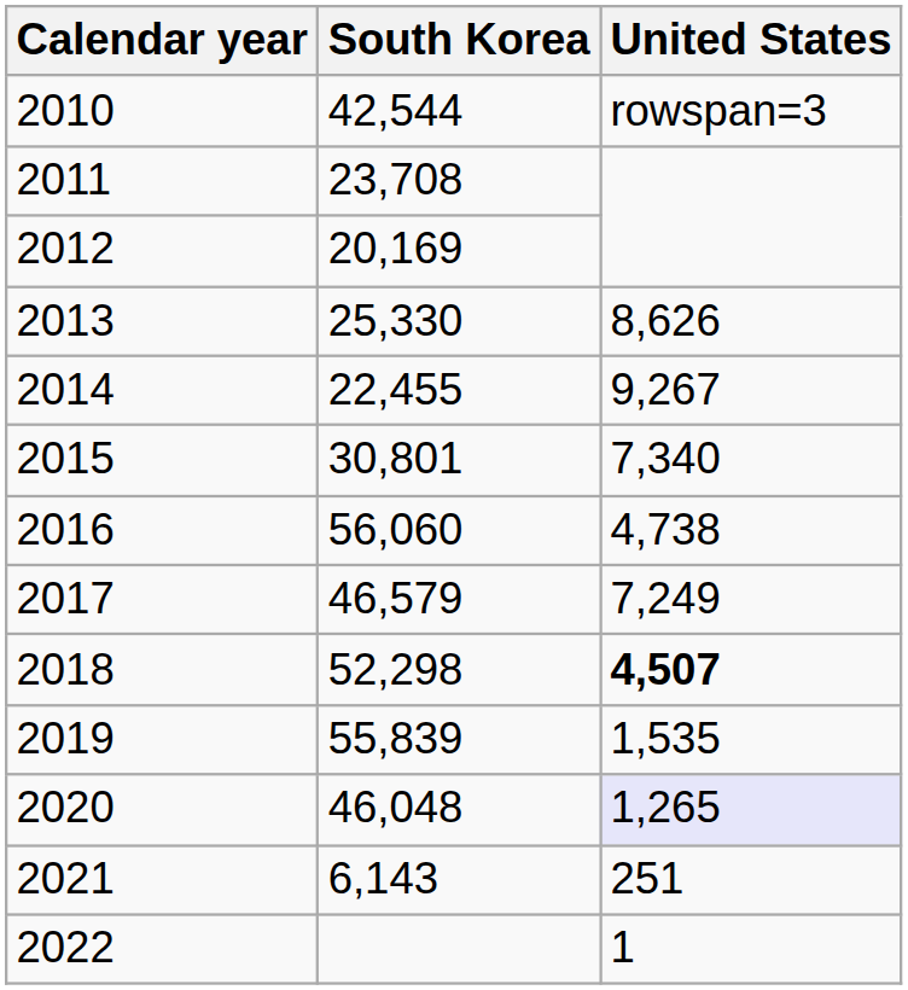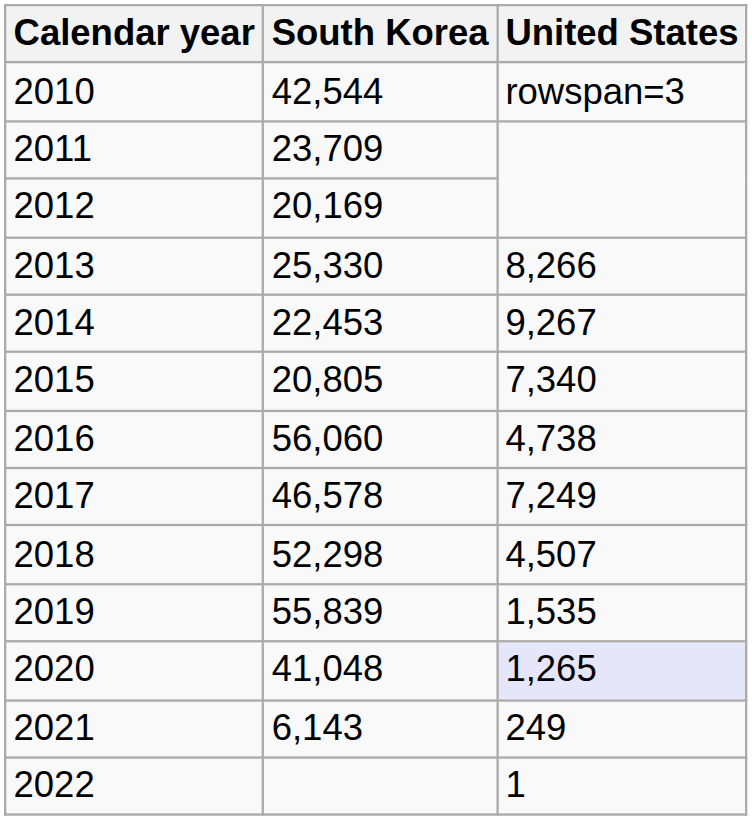2011 | South Korea: 23,708 -> 23,709
2013 | United States: 8,626 -> 8,266
2014 | South Korea: 22,455 -> 22,453
2015 | South Korea: 30,801 -> 20,805
2017 | South Korea: 46,579 -> 46,578
2018 | United States: bold -> normal
2020 | South Korea: 46,048 -> 41,048
2021 | United States: 251 -> 249
